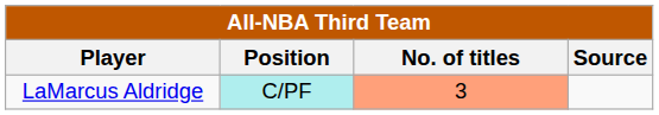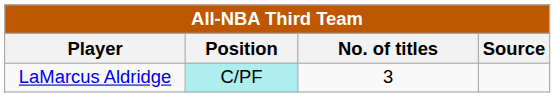LaMarcus Aldridge | No. of titles: lightsalmon background -> no background
